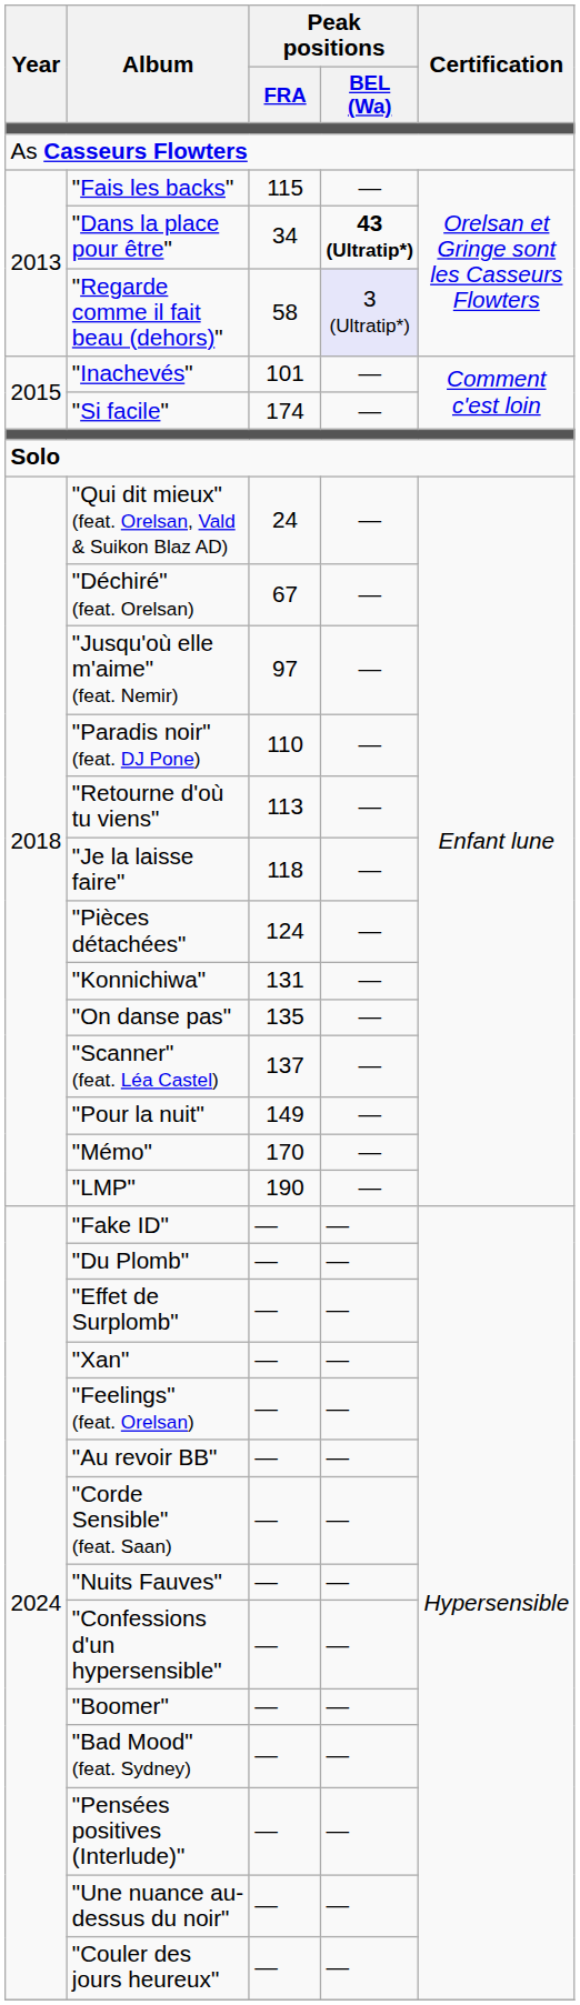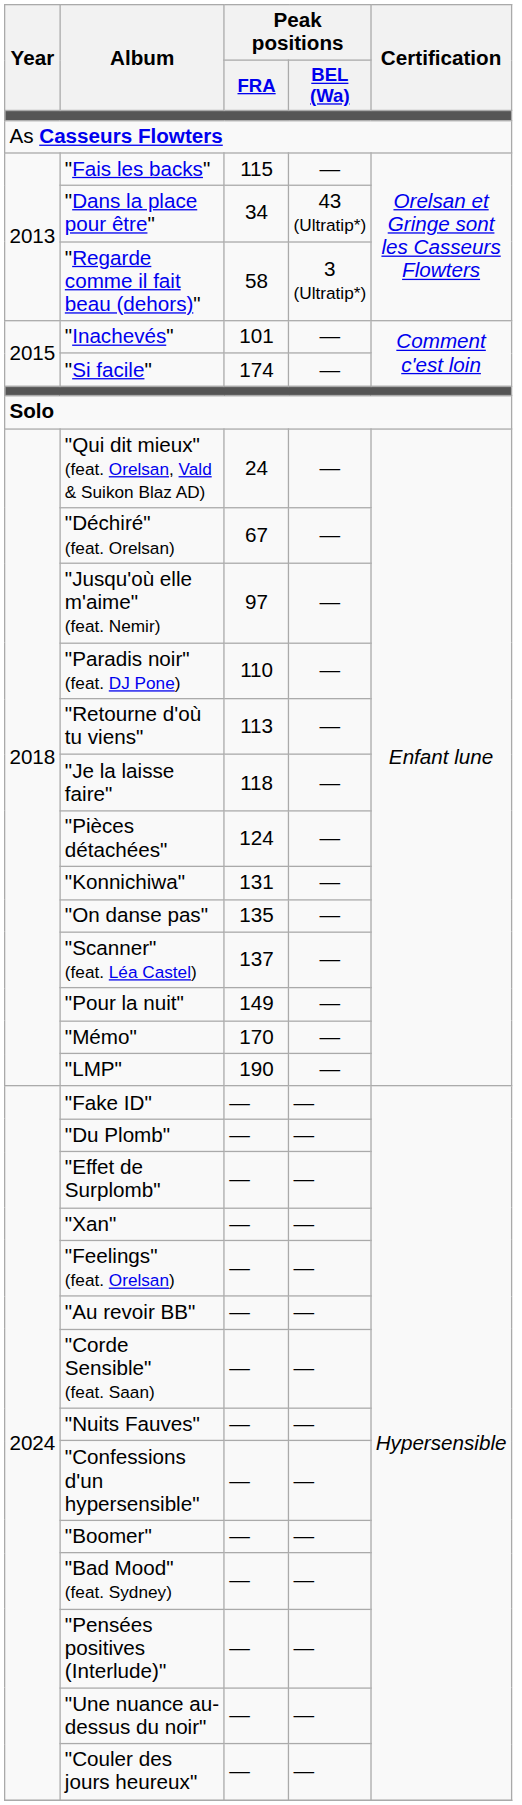"Dans la place pour être" | Peak positions / BEL (Wa): bold -> normal
"Regarde comme il fait beau (dehors)" | Peak positions / BEL (Wa): lavender background -> no background
